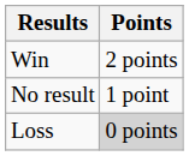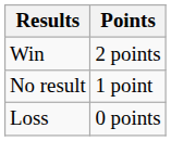Loss | Points: lightgrey background -> no background
